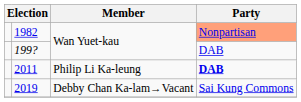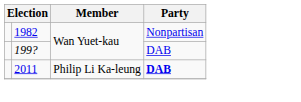1982 | Party: lightsalmon background -> no background
- row: 2019 | Debby Chan Ka-lam→Vacant | Sai Kung Commons
